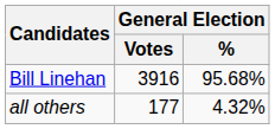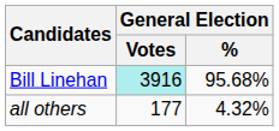Bill Linehan | General Election / Votes: no background -> paleturquoise background
